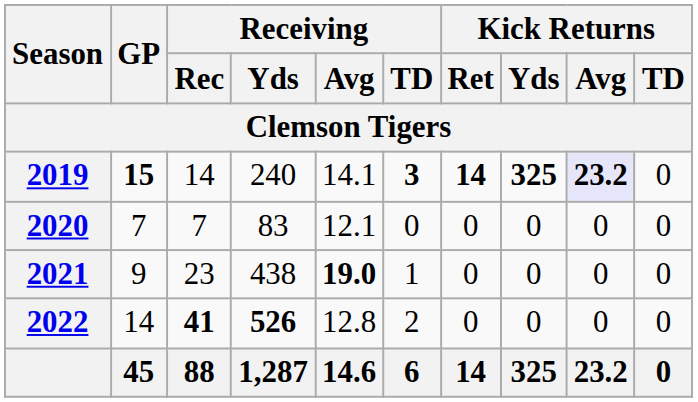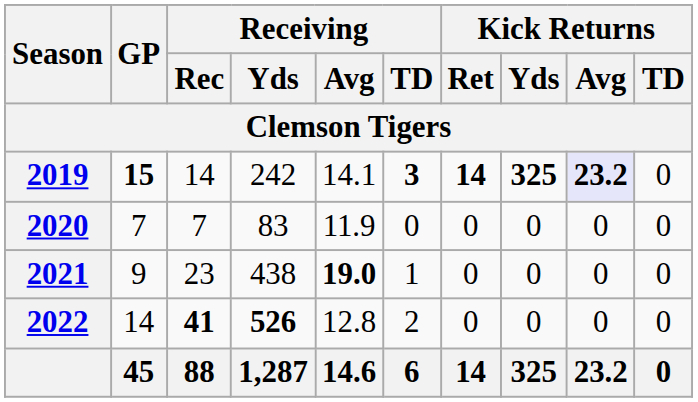2019 | Receiving / Yds: 240 -> 242
2020 | Receiving / Avg: 12.1 -> 11.9
